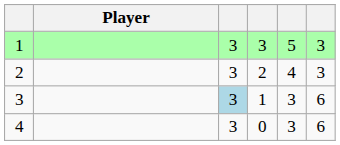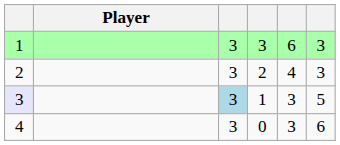row 2 | column 5: 5 -> 6
row 4 | column 1: no background -> lavender background
row 4 | column 6: 6 -> 5
